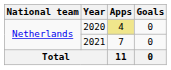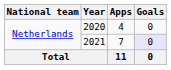2020 | Apps: khaki background -> no background
2021 | Goals: no background -> lavender background
